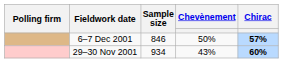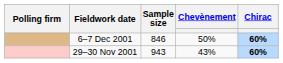6–7 Dec 2001 | Chirac: 57% -> 60%
29–30 Nov 2001 | Sample size: 934 -> 943
